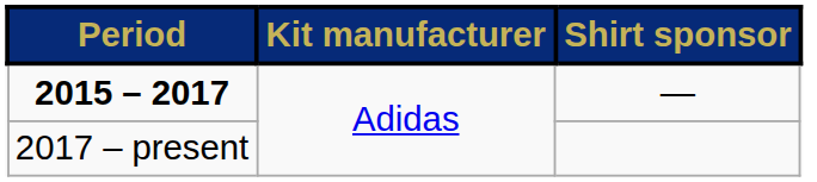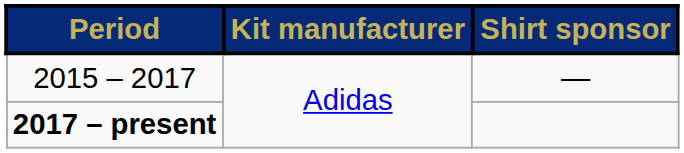2015 – 2017 | Period: bold -> normal
2017 – present | Period: normal -> bold
